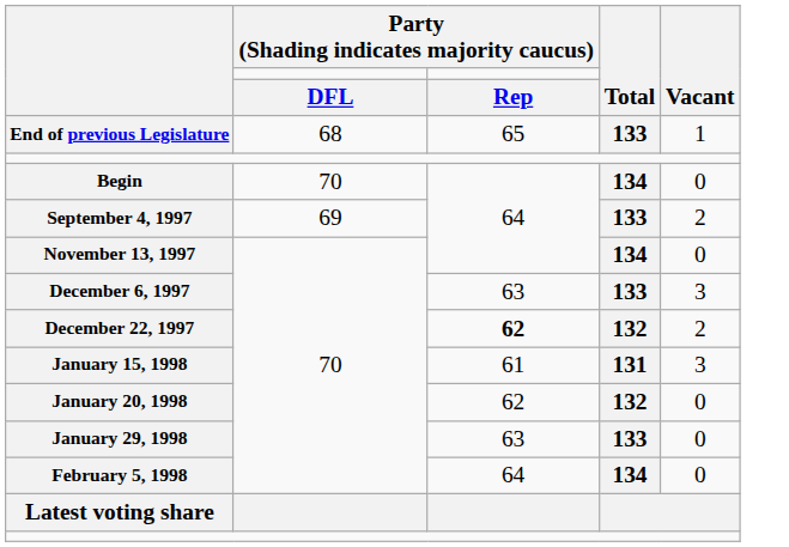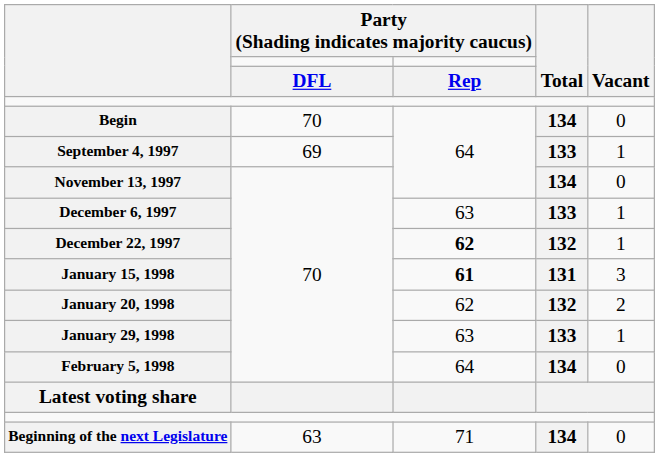- row: End of previous Legislature | 68 | 65 | 133 | 1
September 4, 1997 | Vacant: 2 -> 1
December 6, 1997 | Vacant: 3 -> 1
December 22, 1997 | Vacant: 2 -> 1
January 15, 1998 | column 3: normal -> bold
January 20, 1998 | Vacant: 0 -> 2
January 29, 1998 | Vacant: 0 -> 1
+ row: Beginning of the next Legislature | 63 | 71 | 134 | 0
